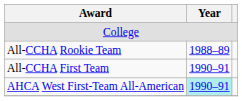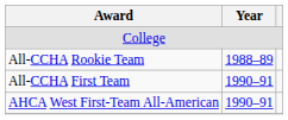AHCA West First-Team All-American | Year: paleturquoise background -> no background
